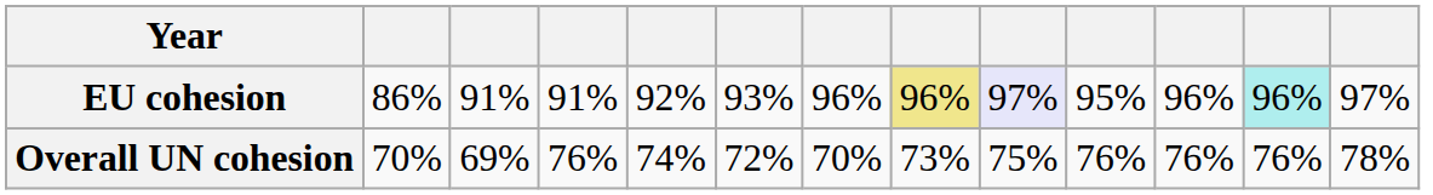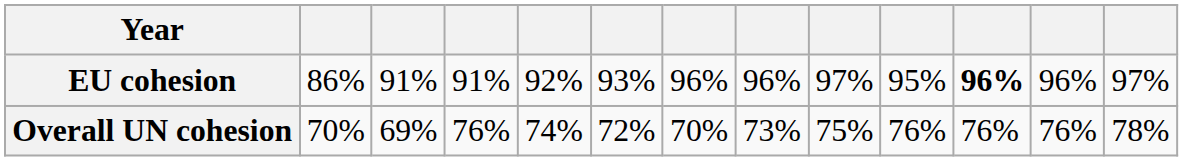EU cohesion | column 8: khaki background -> no background
EU cohesion | column 9: lavender background -> no background
EU cohesion | column 11: normal -> bold
EU cohesion | column 12: paleturquoise background -> no background
